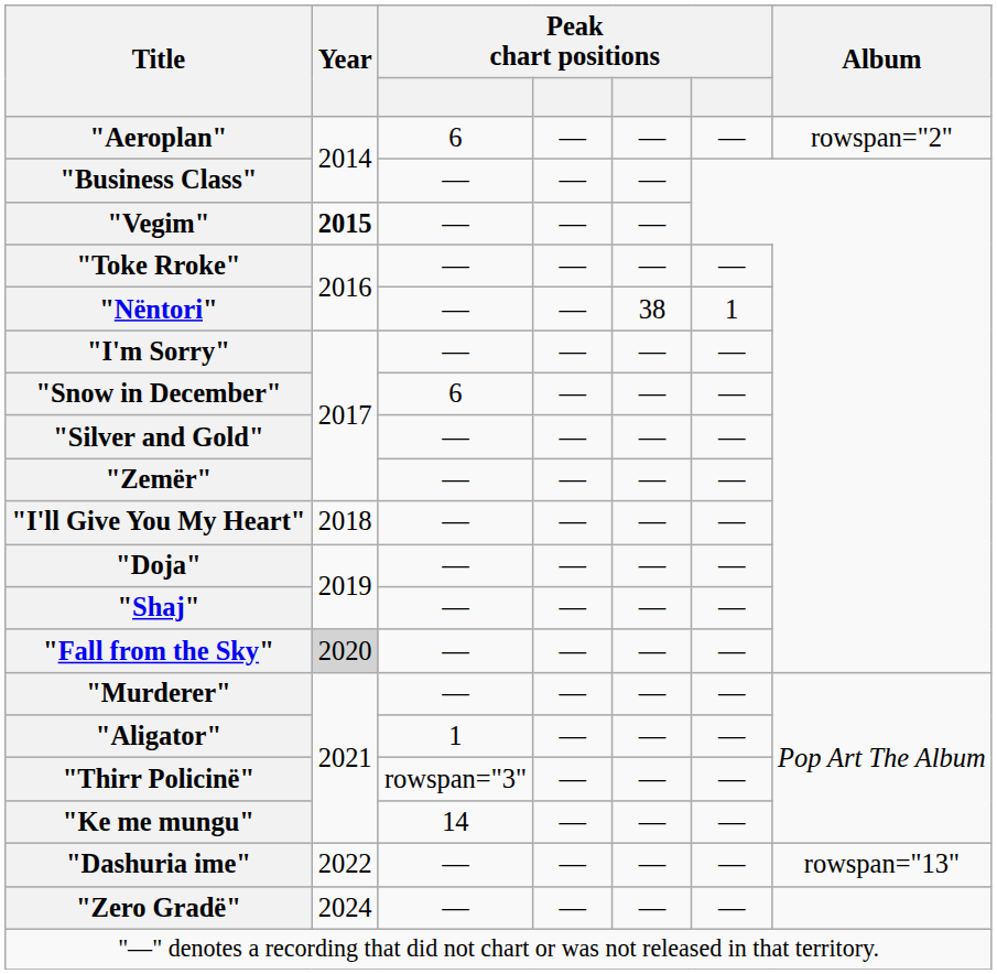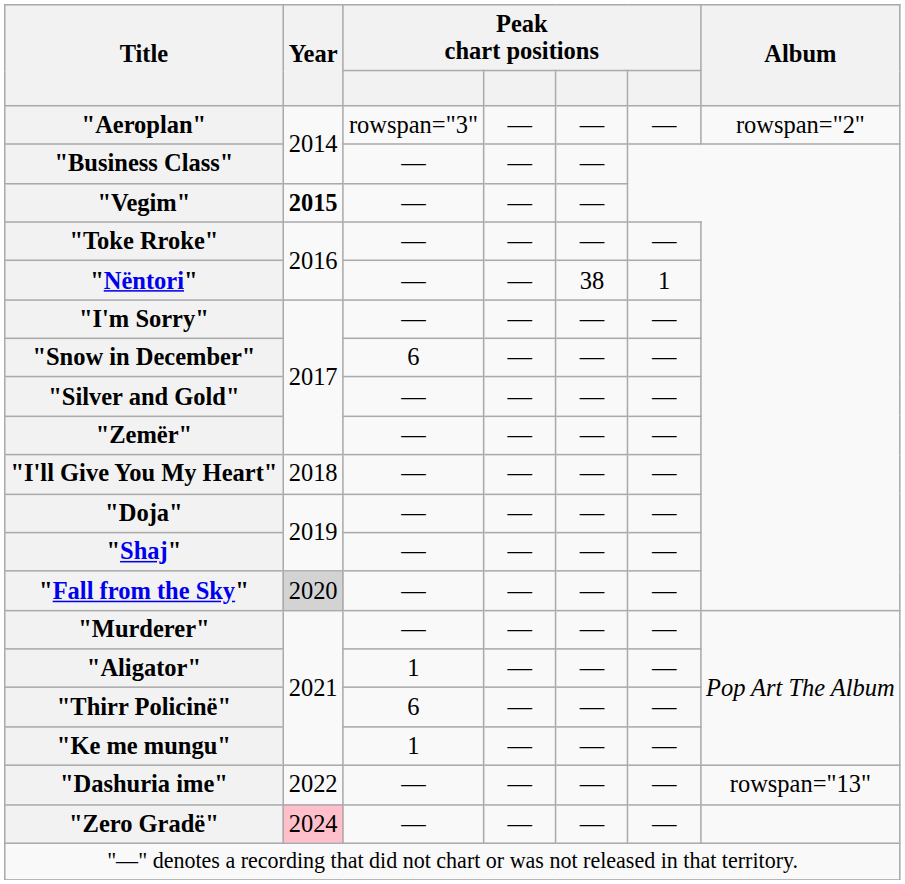"Aeroplan" | column 3: 6 -> rowspan="3"
"Thirr Policinë" | column 3: rowspan="3" -> 6
"Ke me mungu" | column 3: 14 -> 1
"Zero Gradë" | Year: no background -> pink background
